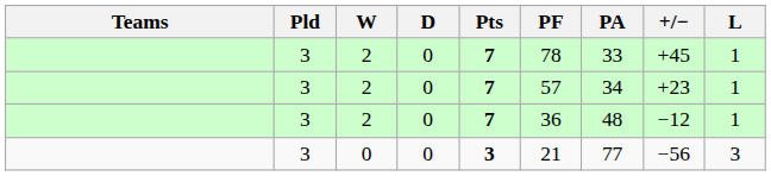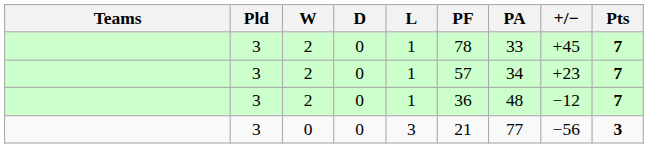columns swapped: L <-> Pts
